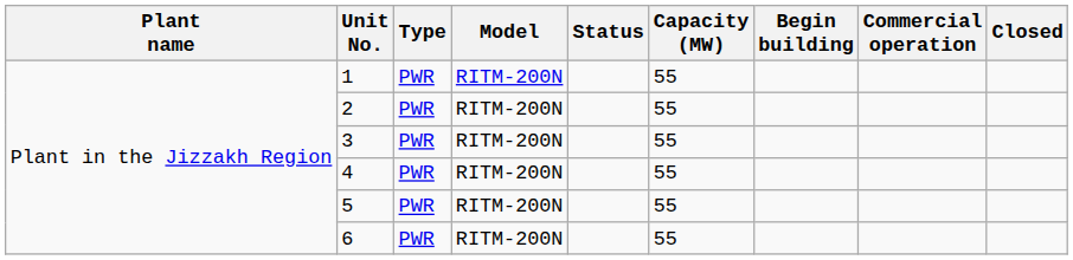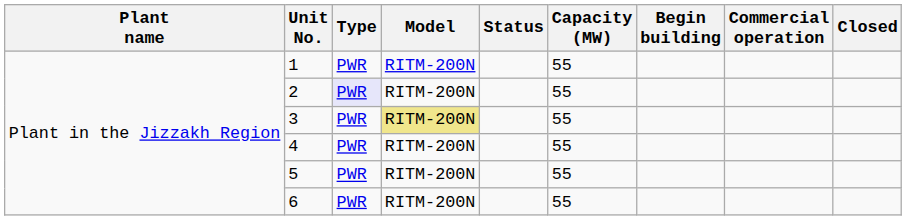2 | Type: no background -> lavender background
3 | Model: no background -> khaki background
